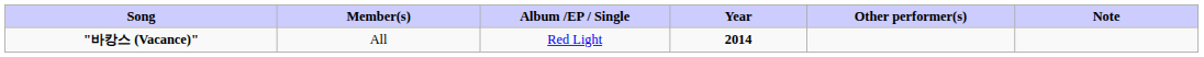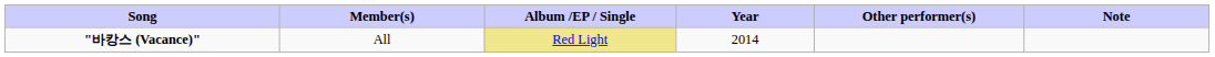row 2 | Album /EP / Single: no background -> khaki background
row 2 | Year: bold -> normal
